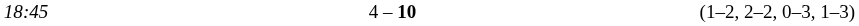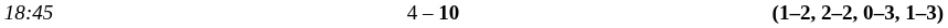18:45 | column 3: normal -> bold
